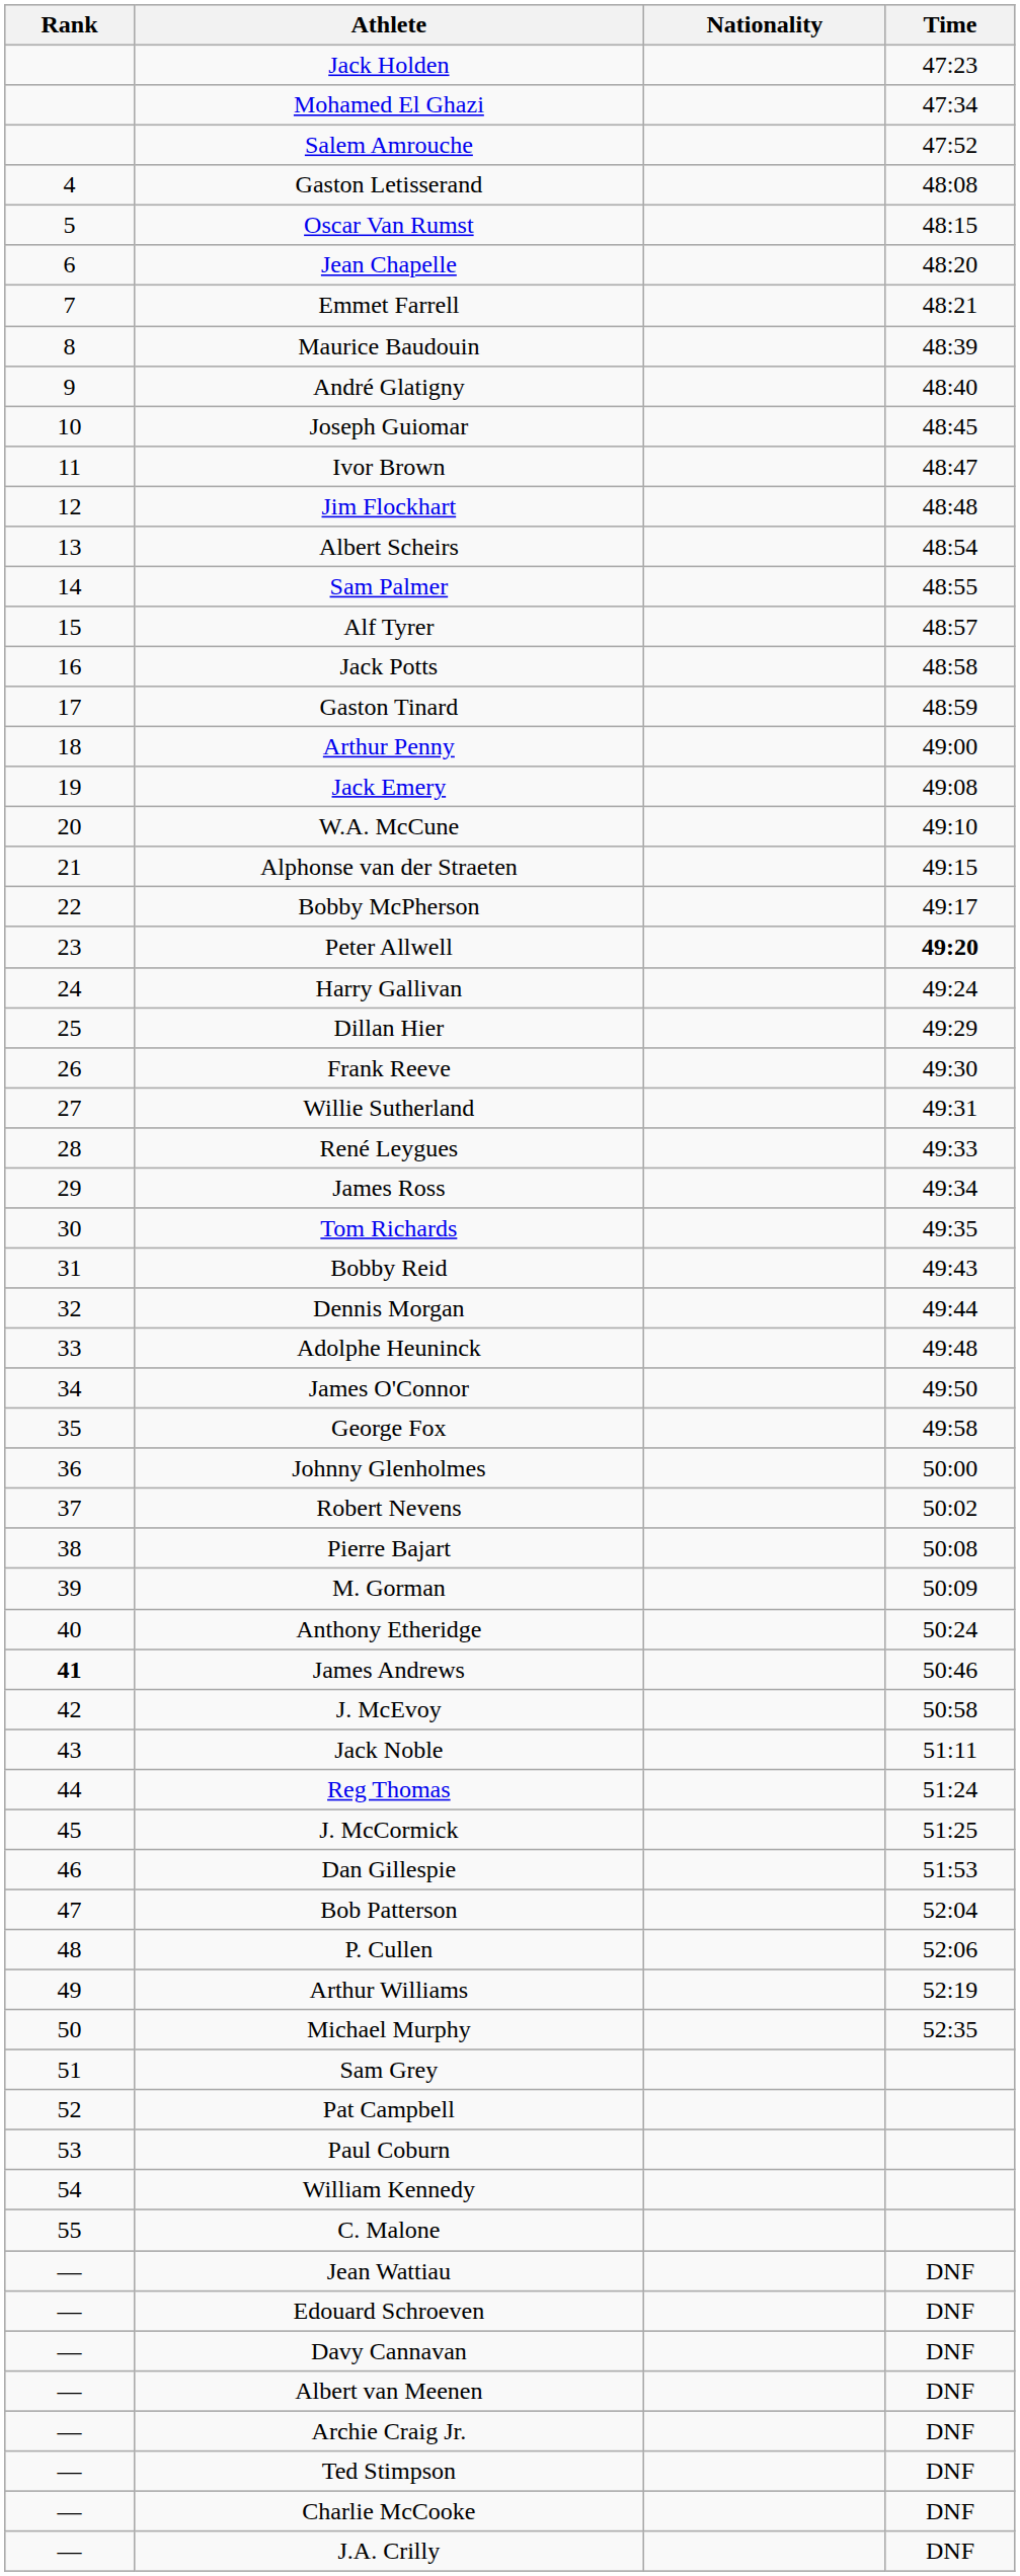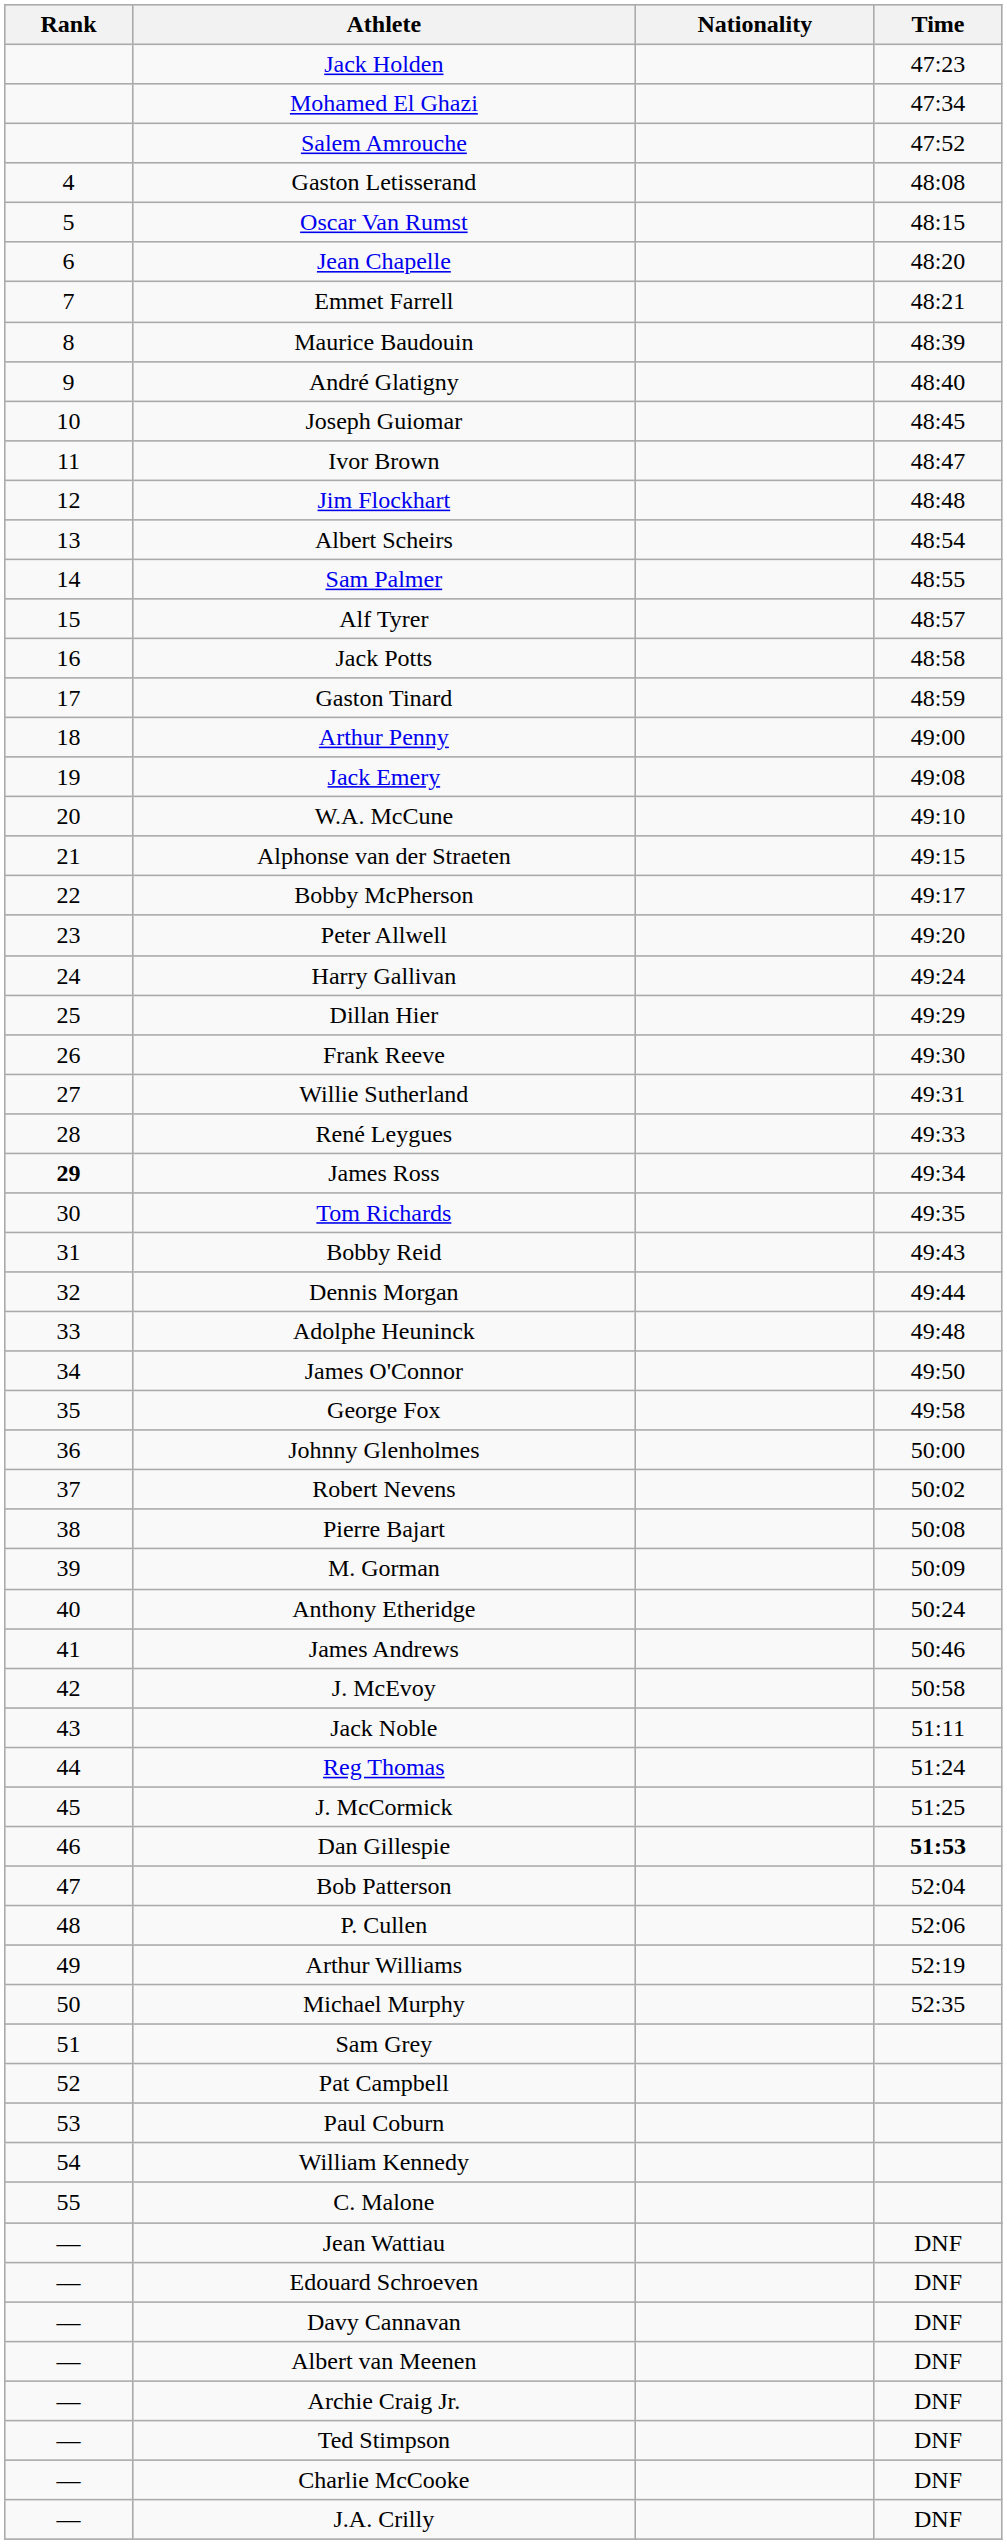Peter Allwell | Time: bold -> normal
James Ross | Rank: normal -> bold
James Andrews | Rank: bold -> normal
Dan Gillespie | Time: normal -> bold
